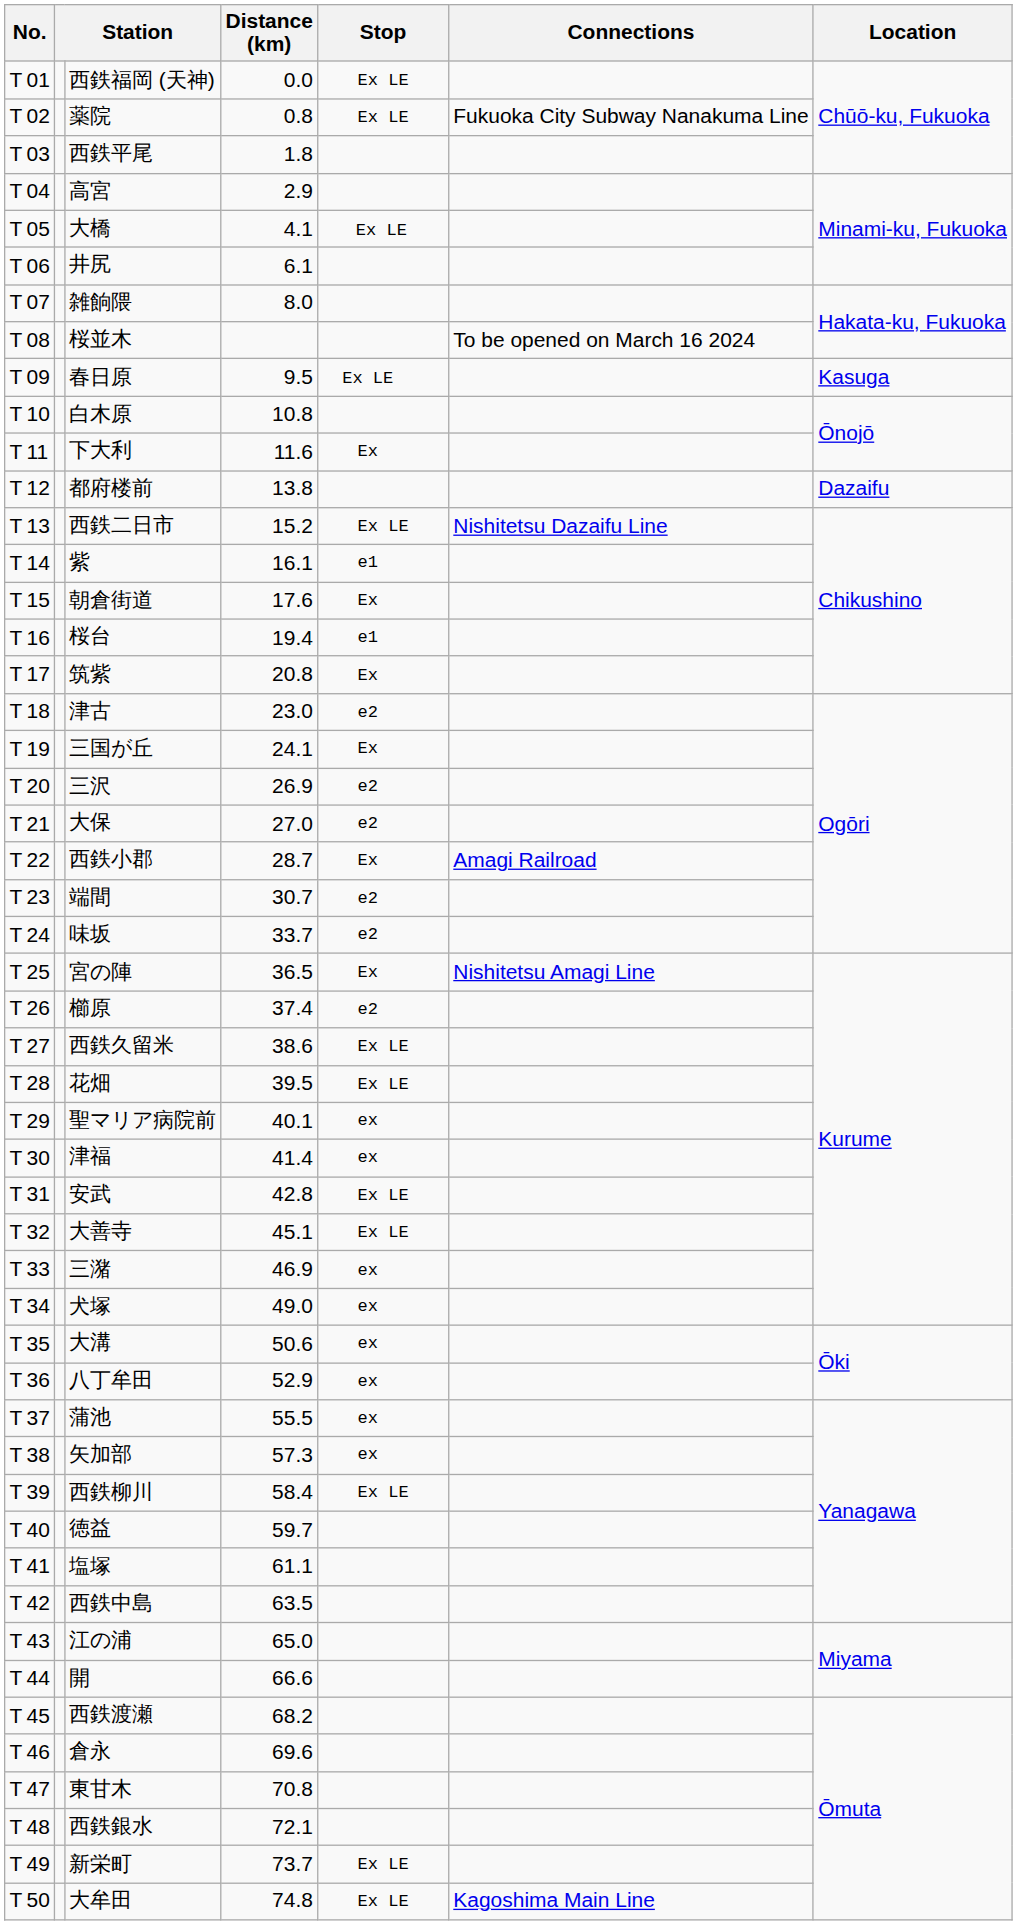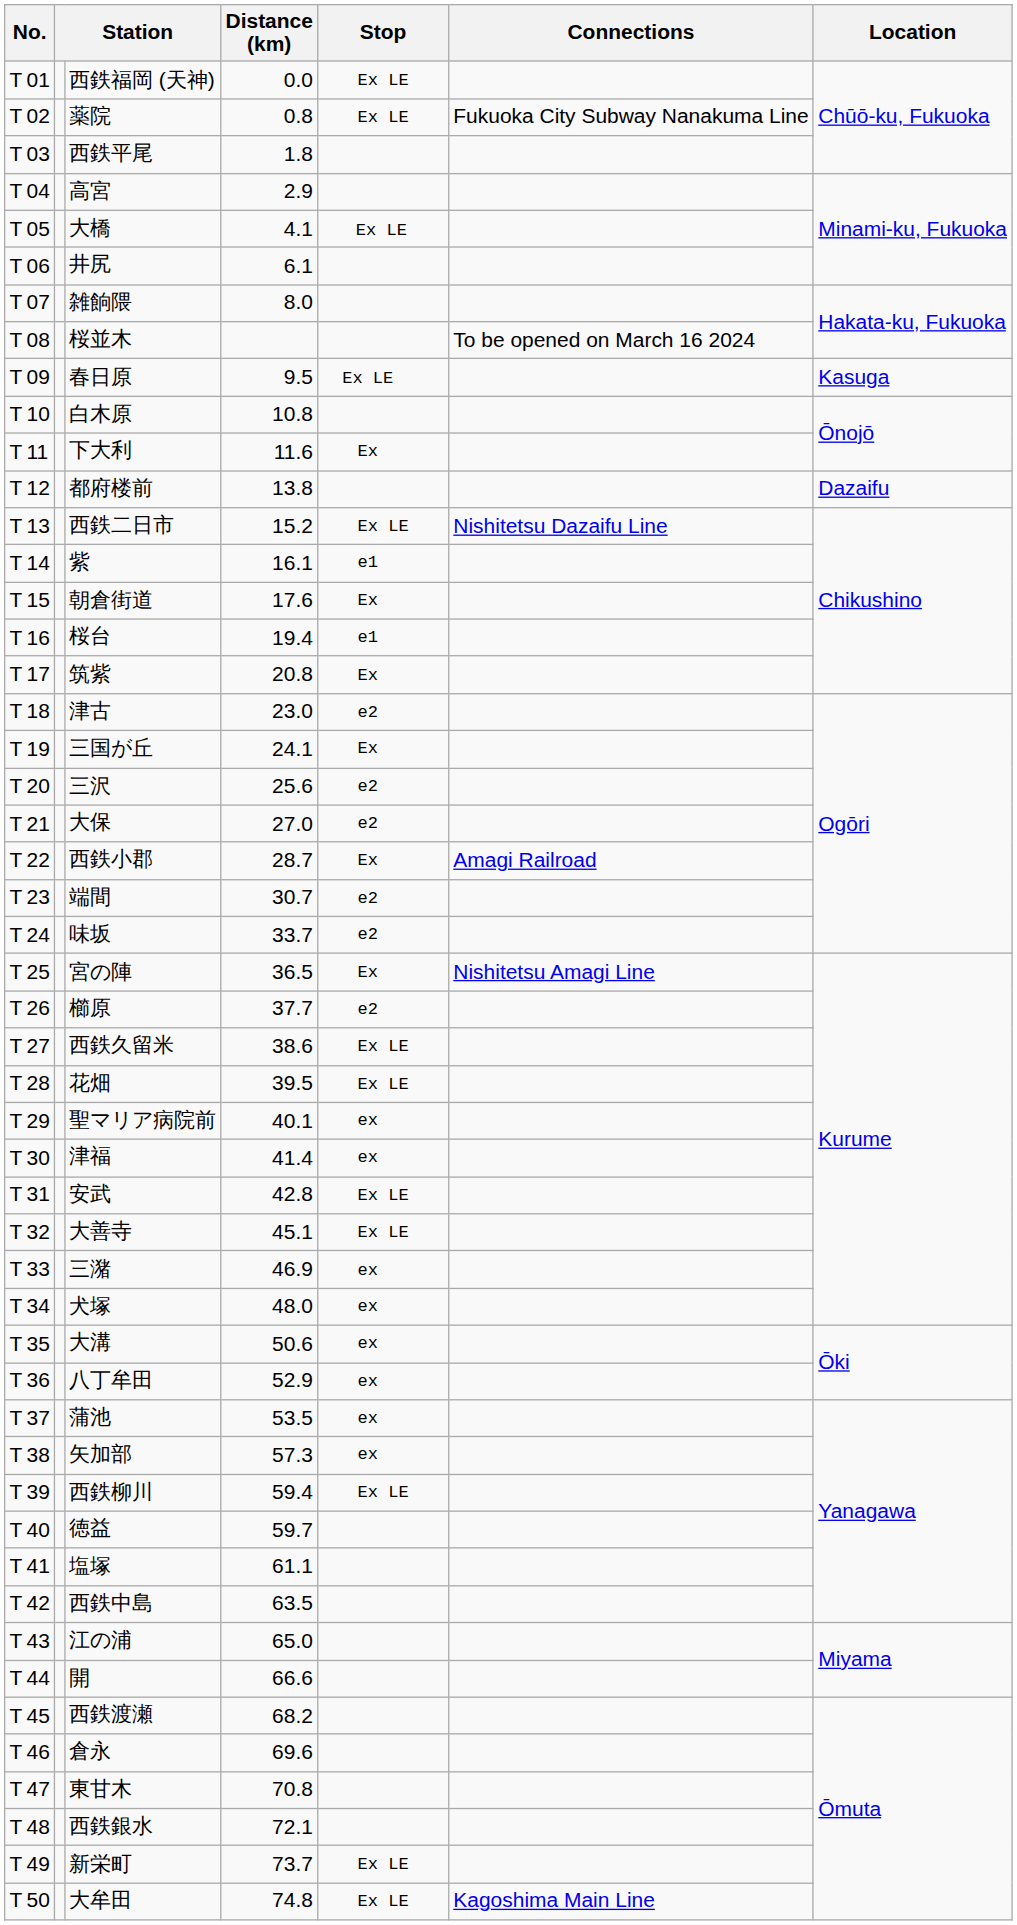三沢 | Distance (km): 26.9 -> 25.6
櫛原 | Distance (km): 37.4 -> 37.7
犬塚 | Distance (km): 49.0 -> 48.0
蒲池 | Distance (km): 55.5 -> 53.5
西鉄柳川 | Distance (km): 58.4 -> 59.4
